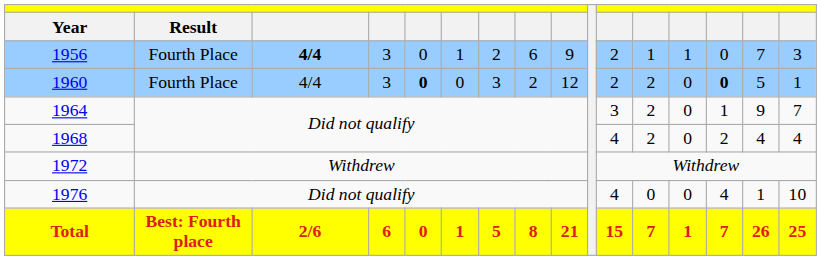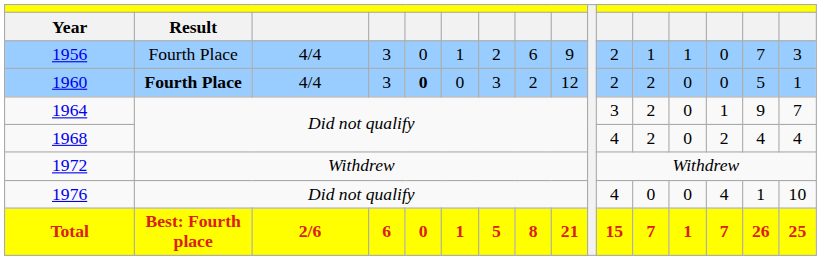1956 | column 3: bold -> normal
1960 | Result: normal -> bold
1960 | column 14: bold -> normal
